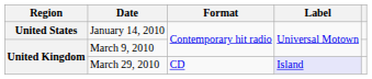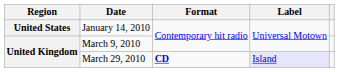March 29, 2010 | Format: normal -> bold
